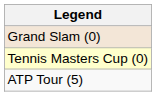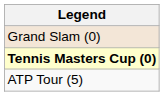row 3 | column 1: normal -> bold
